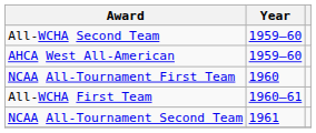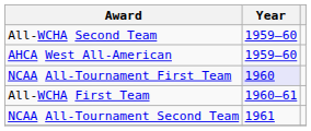row 4 | Year: no background -> lavender background
